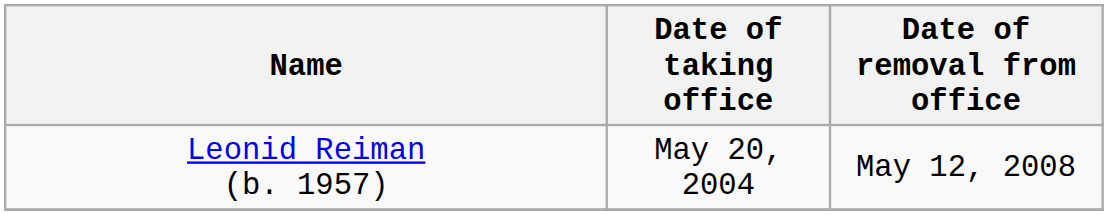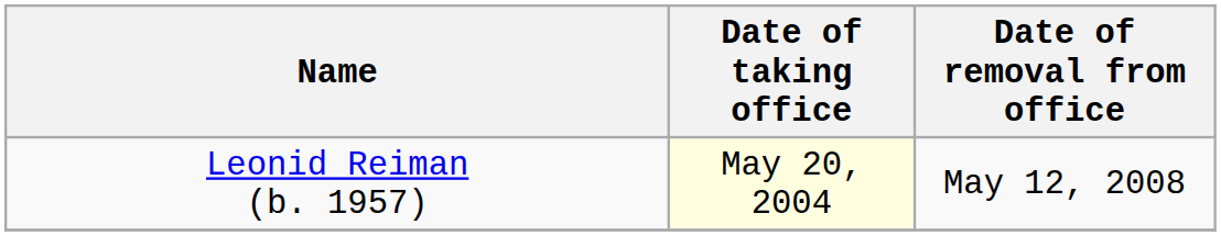Leonid Reiman (b. 1957) | Date of taking office: no background -> lightyellow background
